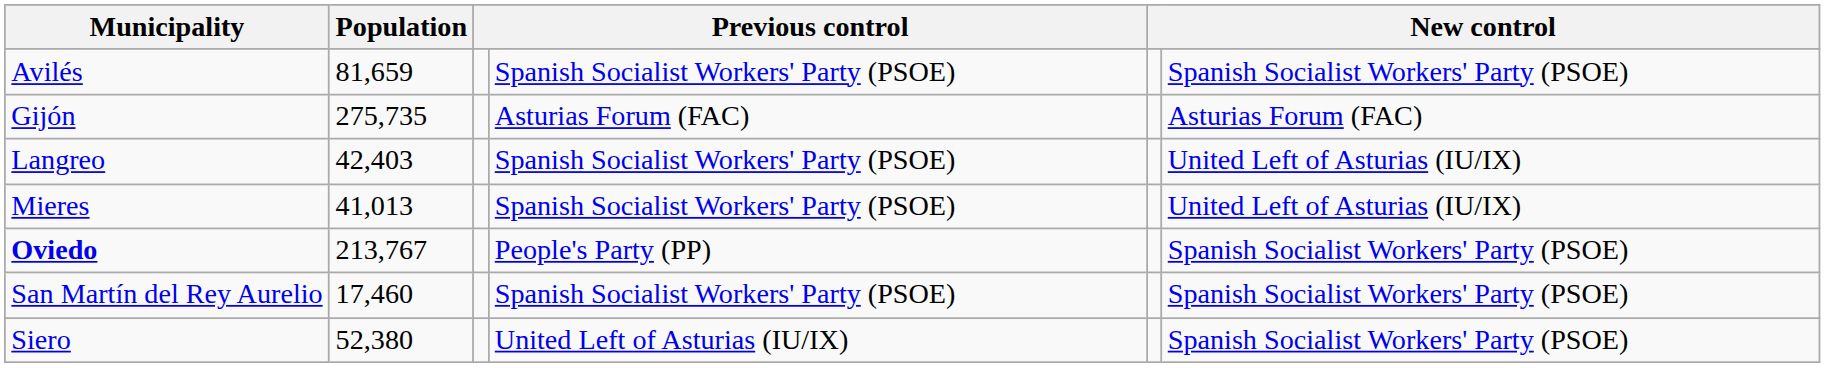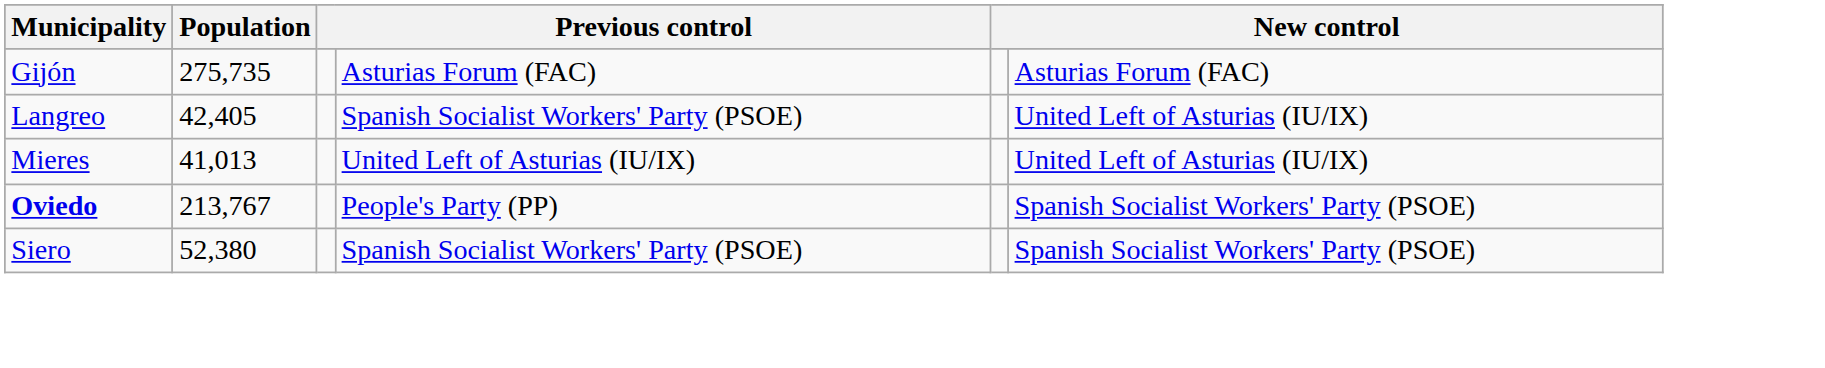- row: Avilés | 81,659 | Spanish Socialist Workers' Party (PSOE) | Spanish Socialist Workers' Party (PSOE)
Langreo | Population: 42,403 -> 42,405
Mieres | column 4: Spanish Socialist Workers' Party (PSOE) -> United Left of Asturias (IU/IX)
- row: San Martín del Rey Aurelio | 17,460 | Spanish Socialist Workers' Party (PSOE) | Spanish Socialist Workers' Party (PSOE)
Siero | column 4: United Left of Asturias (IU/IX) -> Spanish Socialist Workers' Party (PSOE)
